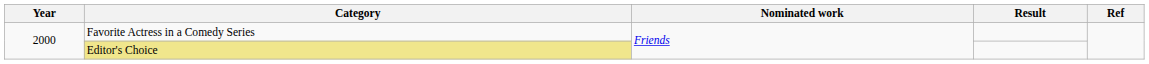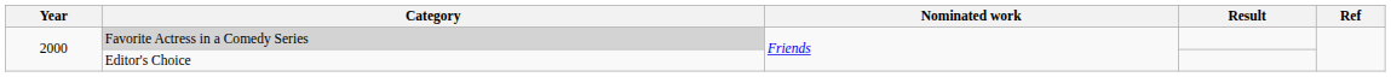Favorite Actress in a Comedy Series | Category: no background -> lightgrey background
Editor's Choice | Category: khaki background -> no background
